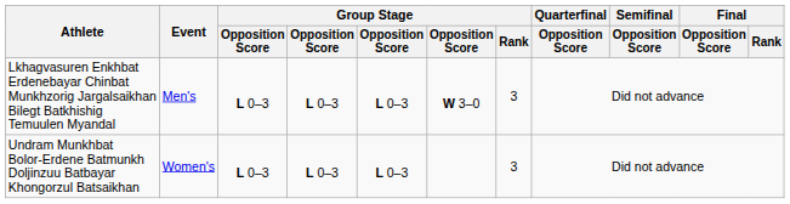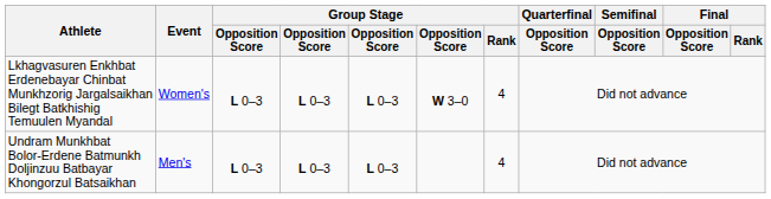row 3 | Event: Men's -> Women's
row 3 | Group Stage / Rank: 3 -> 4
row 4 | Event: Women's -> Men's
row 4 | Group Stage / Rank: 3 -> 4
